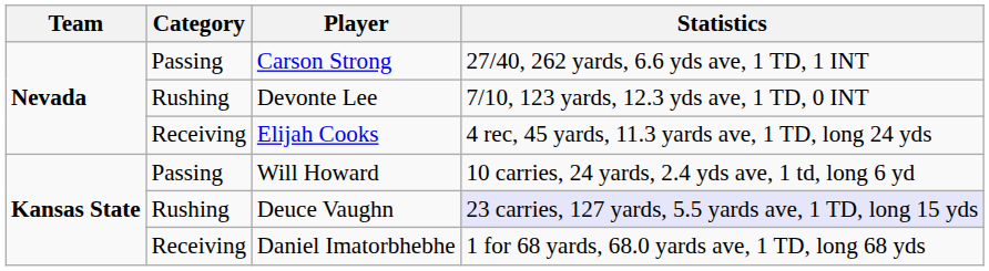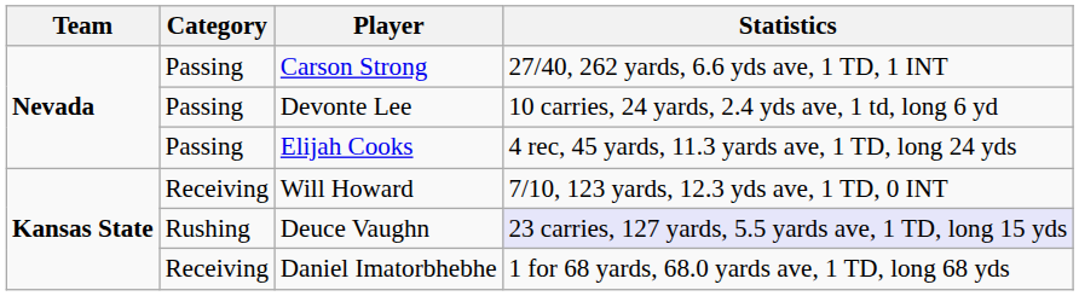Devonte Lee | Category: Rushing -> Passing
Devonte Lee | Statistics: 7/10, 123 yards, 12.3 yds ave, 1 TD, 0 INT -> 10 carries, 24 yards, 2.4 yds ave, 1 td, long 6 yd
Elijah Cooks | Category: Receiving -> Passing
Will Howard | Category: Passing -> Receiving
Will Howard | Statistics: 10 carries, 24 yards, 2.4 yds ave, 1 td, long 6 yd -> 7/10, 123 yards, 12.3 yds ave, 1 TD, 0 INT
